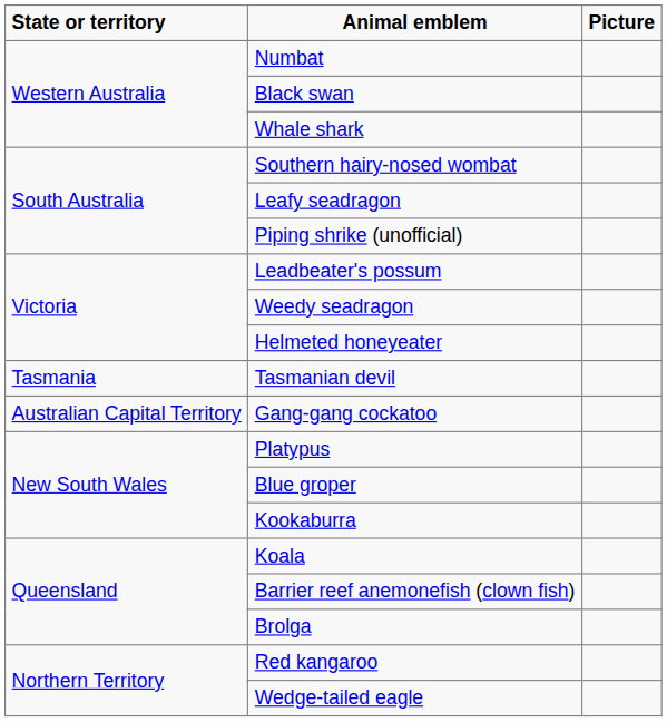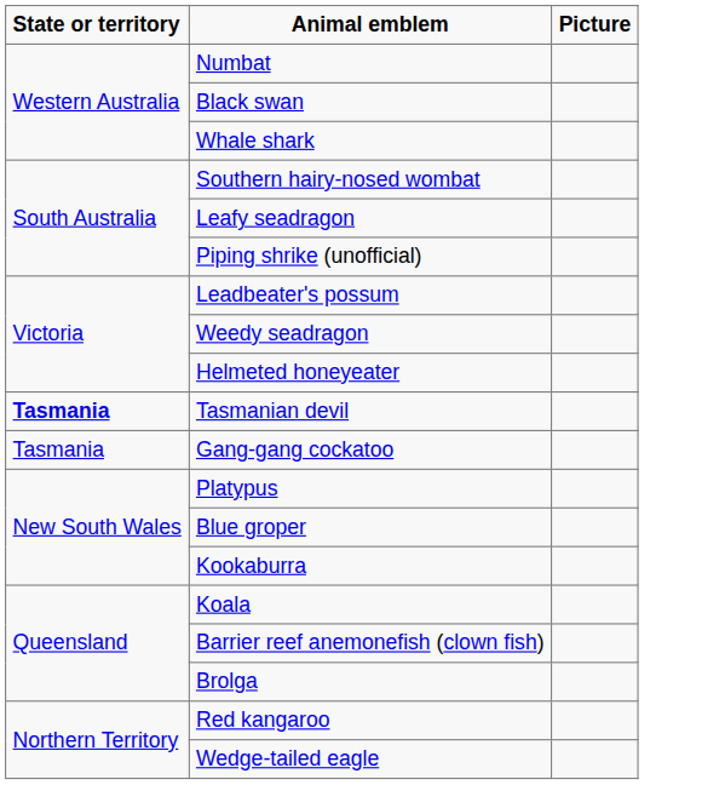Tasmanian devil | State or territory: normal -> bold
Gang-gang cockatoo | State or territory: Australian Capital Territory -> Tasmania
